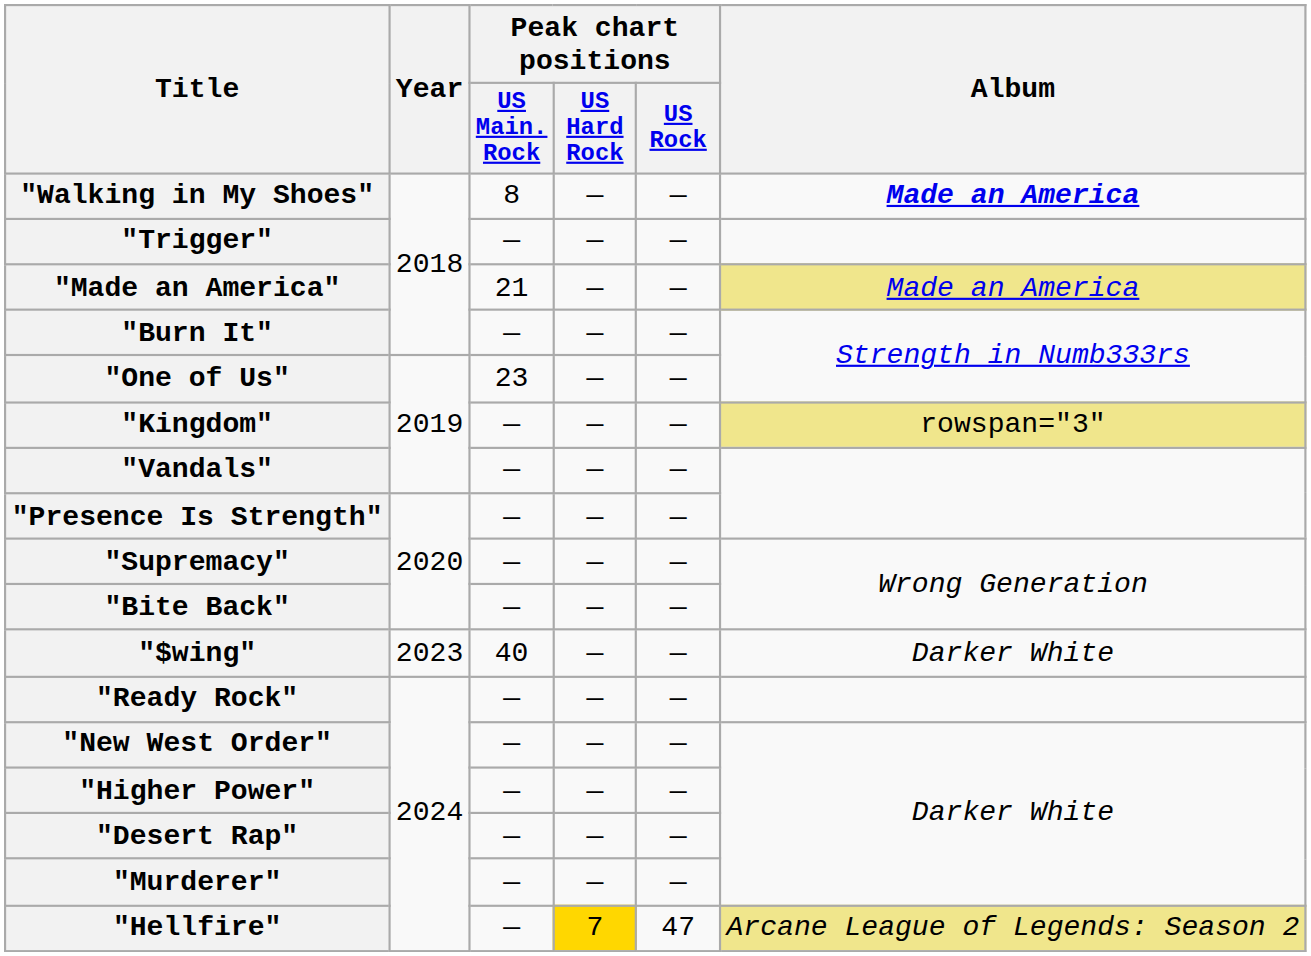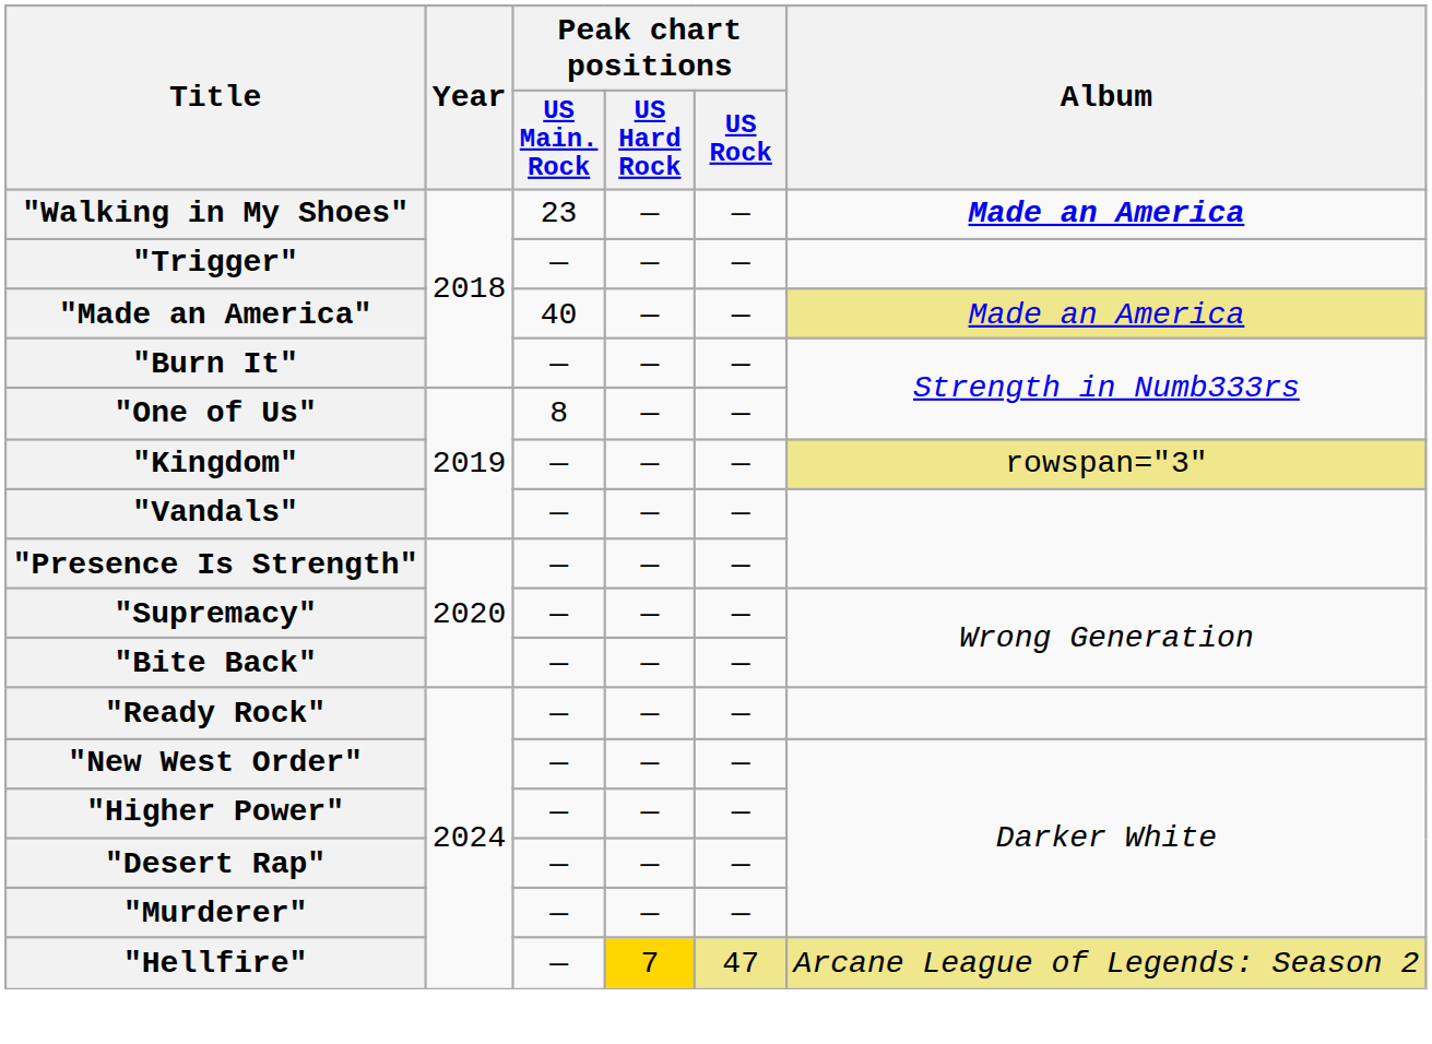"Walking in My Shoes" | Peak chart positions / US Main. Rock: 8 -> 23
"Made an America" | Peak chart positions / US Main. Rock: 21 -> 40
"One of Us" | Peak chart positions / US Main. Rock: 23 -> 8
- row: "$wing" | 2023 | 40 | — | — | Darker White
"Hellfire" | Peak chart positions / US Rock: no background -> khaki background
